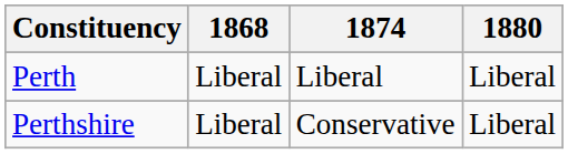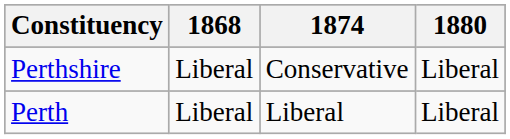rows swapped: Perth <-> Perthshire
